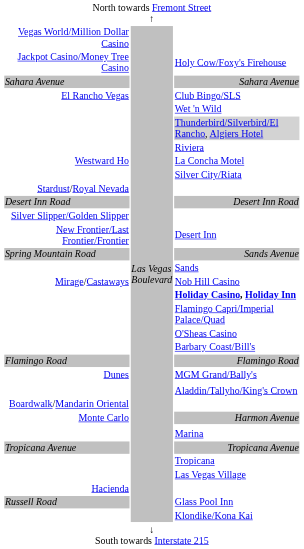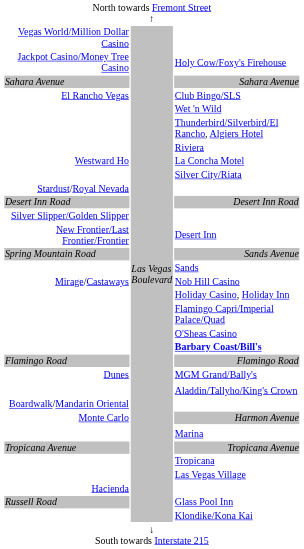Thunderbird/Silverbird/El Rancho, Algiers Hotel | column 3: lightgrey background -> no background
Holiday Casino, Holiday Inn | column 3: bold -> normal
Barbary Coast/Bill's | column 3: normal -> bold
